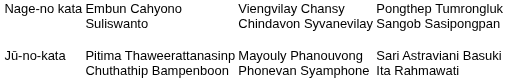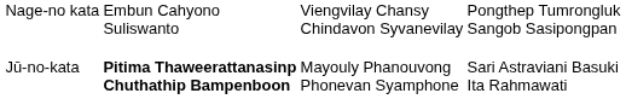Jū-no-kata | column 2: normal -> bold
